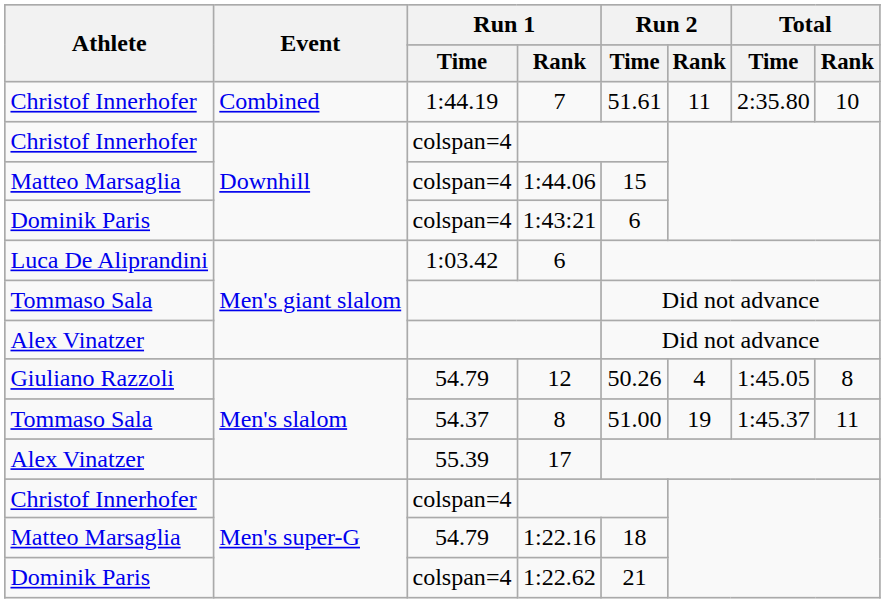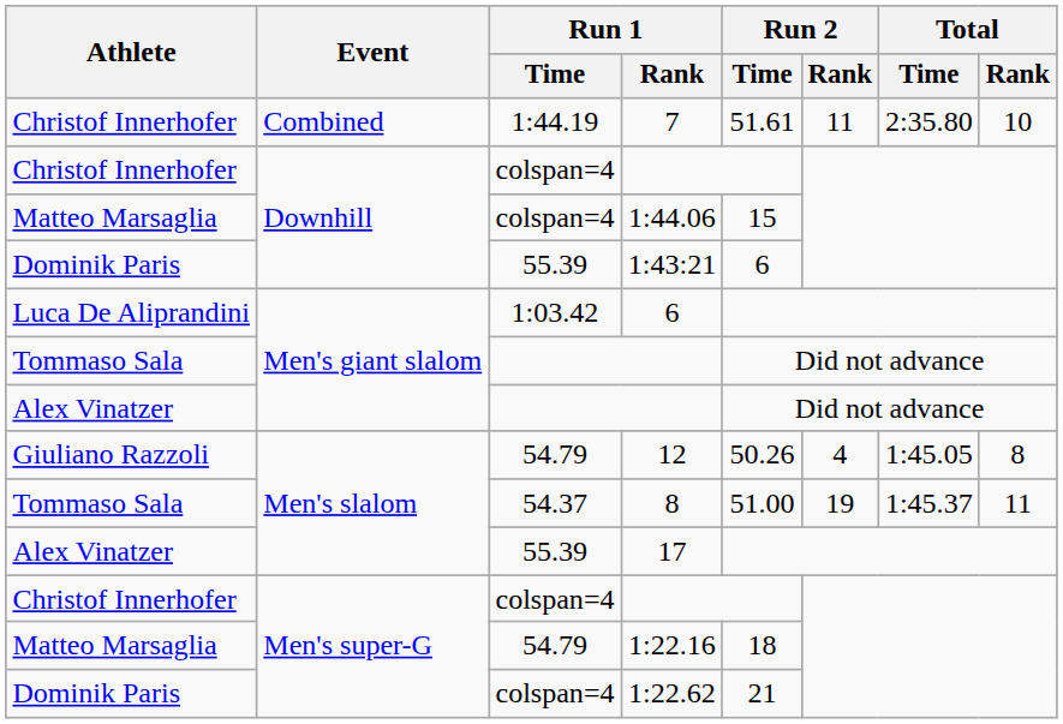1:43:21 | Run 1 / Time: colspan=4 -> 55.39
